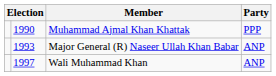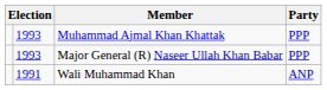Muhammad Ajmal Khan Khattak | column 2: 1990 -> 1993
Major General (R) Naseer Ullah Khan Babar | Party: ANP -> PPP
Wali Muhammad Khan | column 2: 1997 -> 1991
